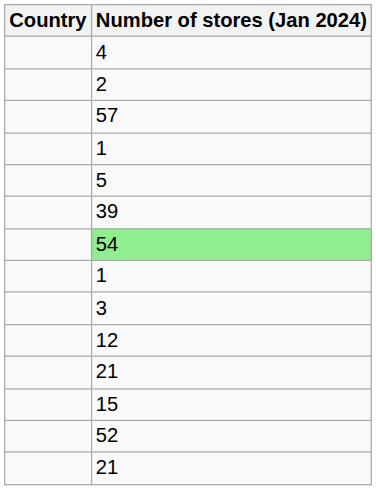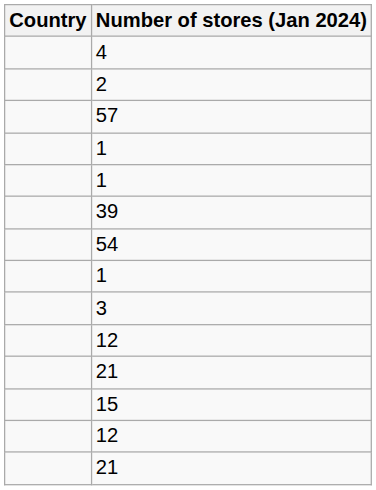row 6 | Number of stores (Jan 2024): 5 -> 1
row 8 | Number of stores (Jan 2024): lightgreen background -> no background
row 14 | Number of stores (Jan 2024): 52 -> 12
